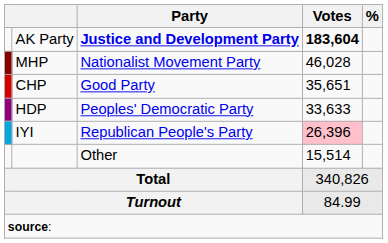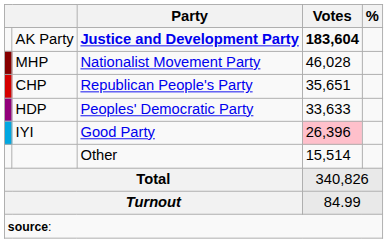CHP | Party: Good Party -> Republican People's Party
IYI | Party: Republican People's Party -> Good Party
